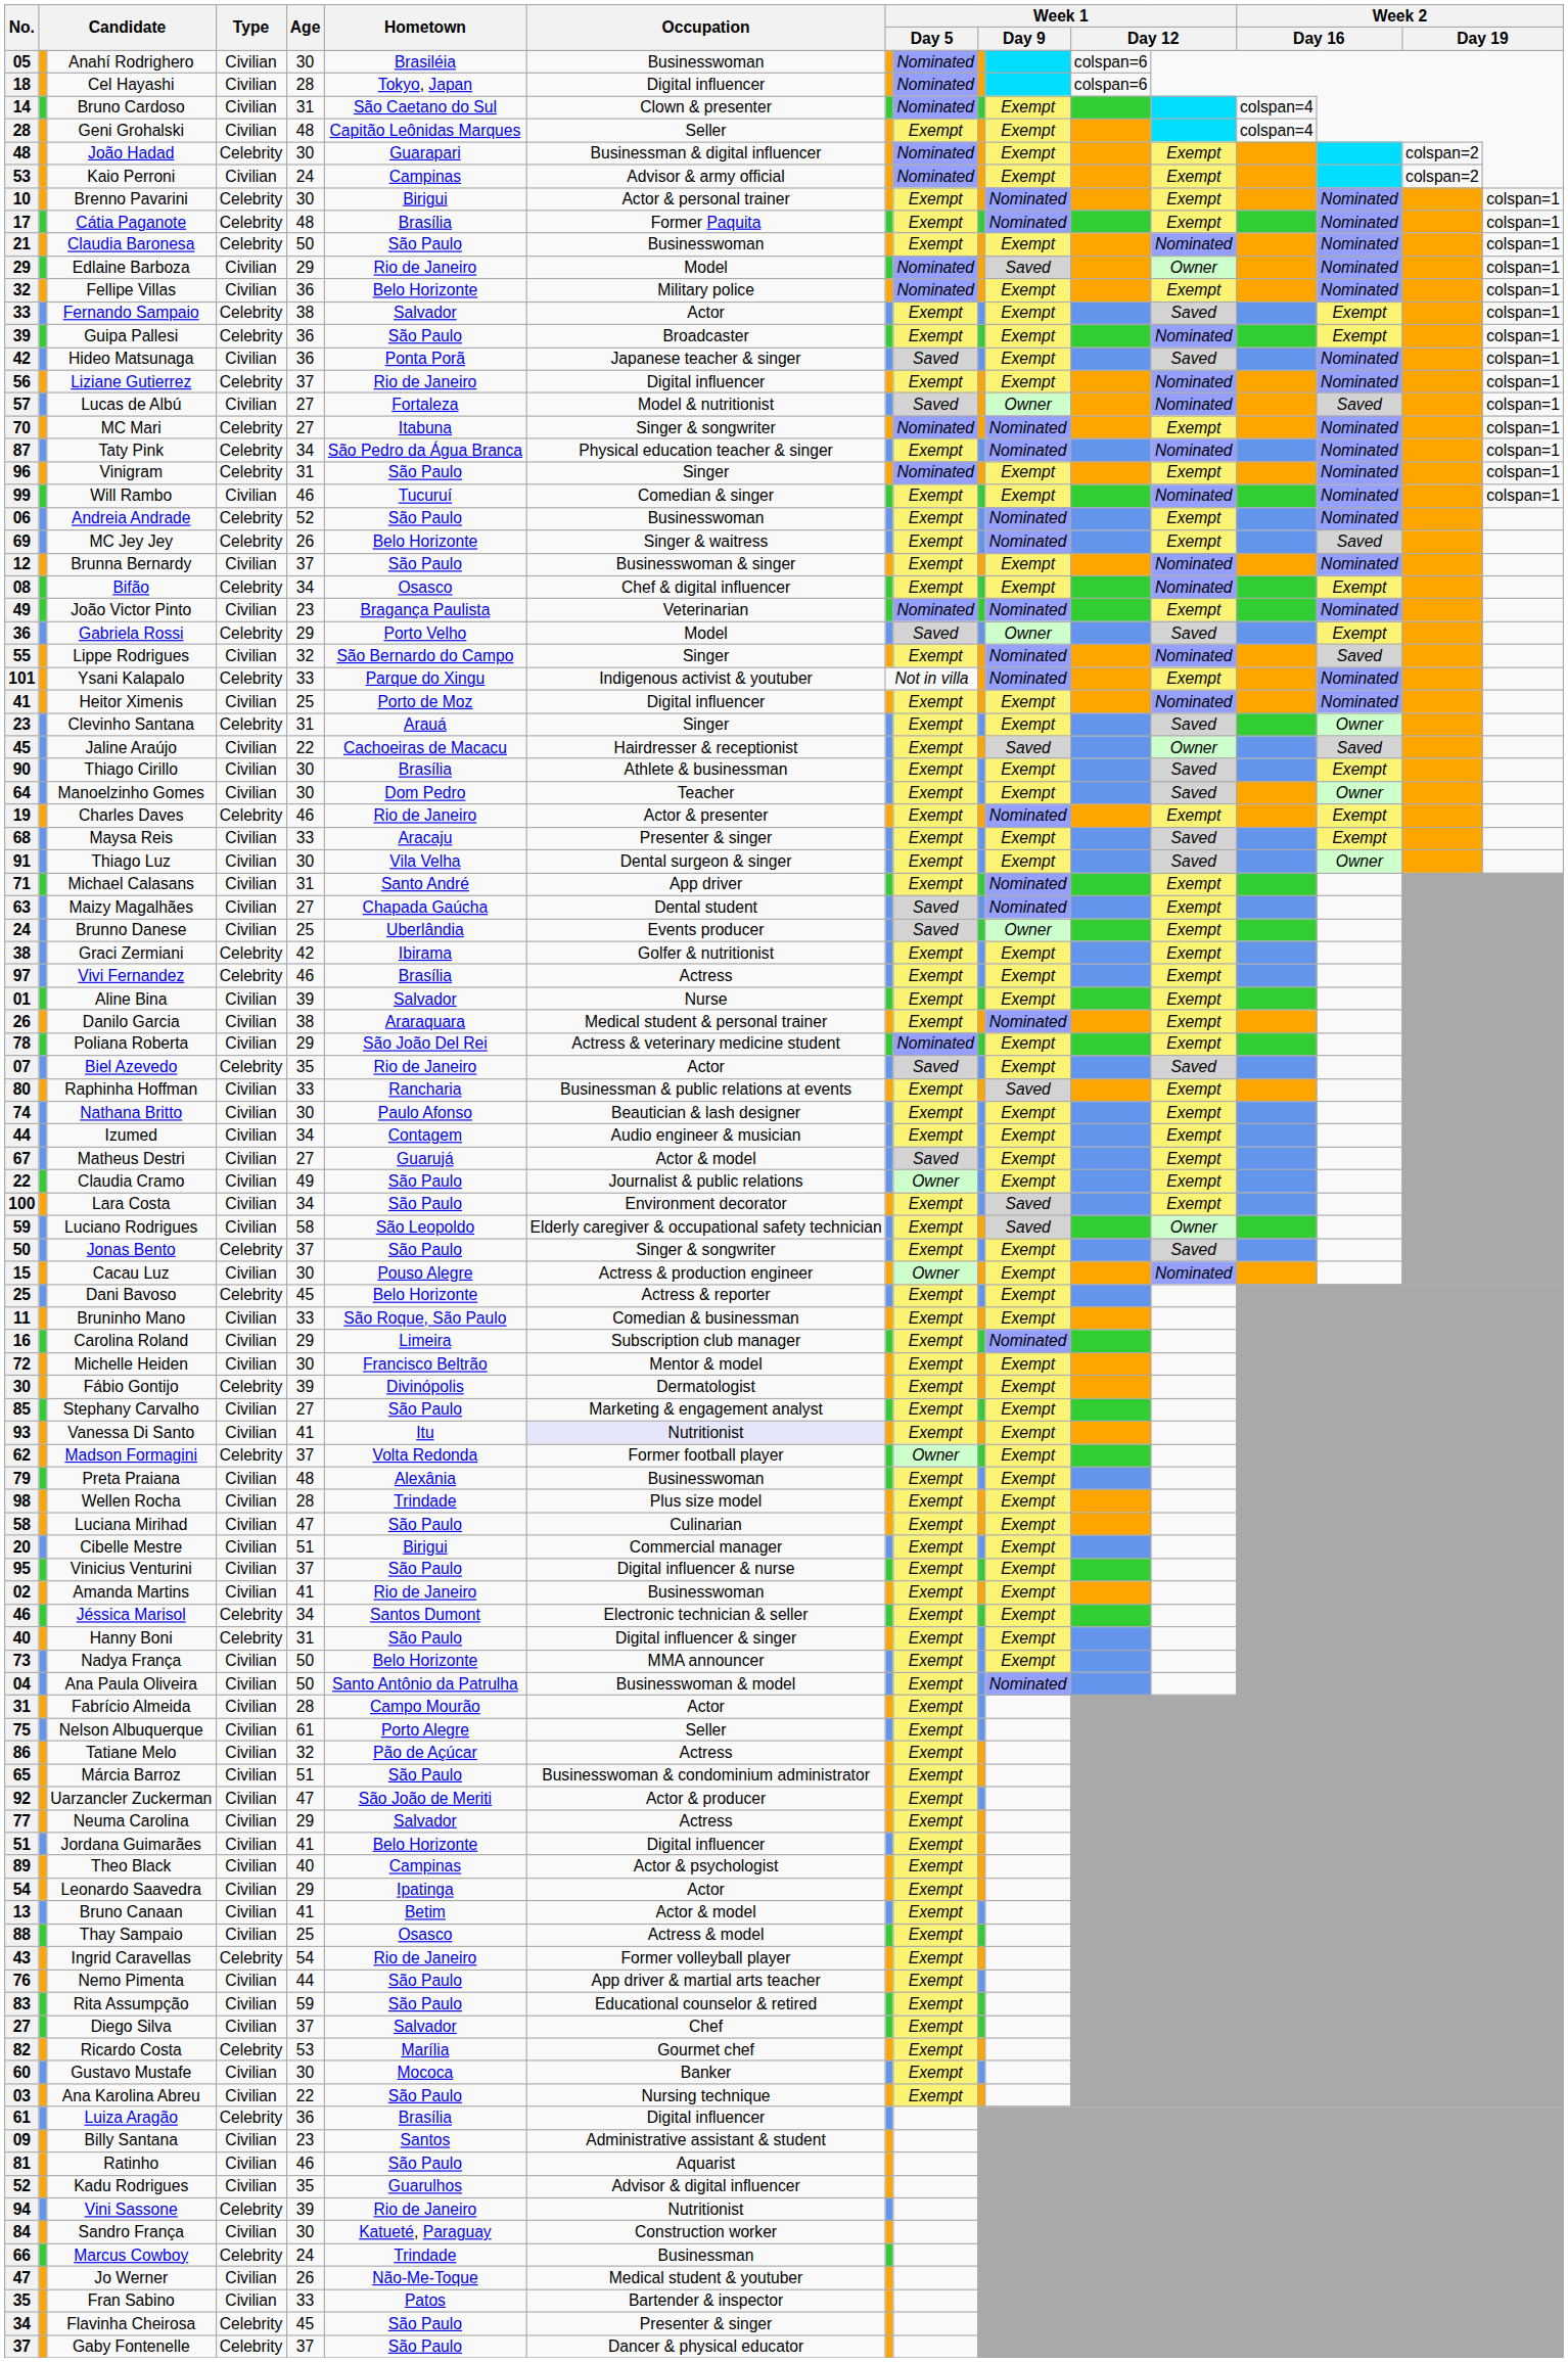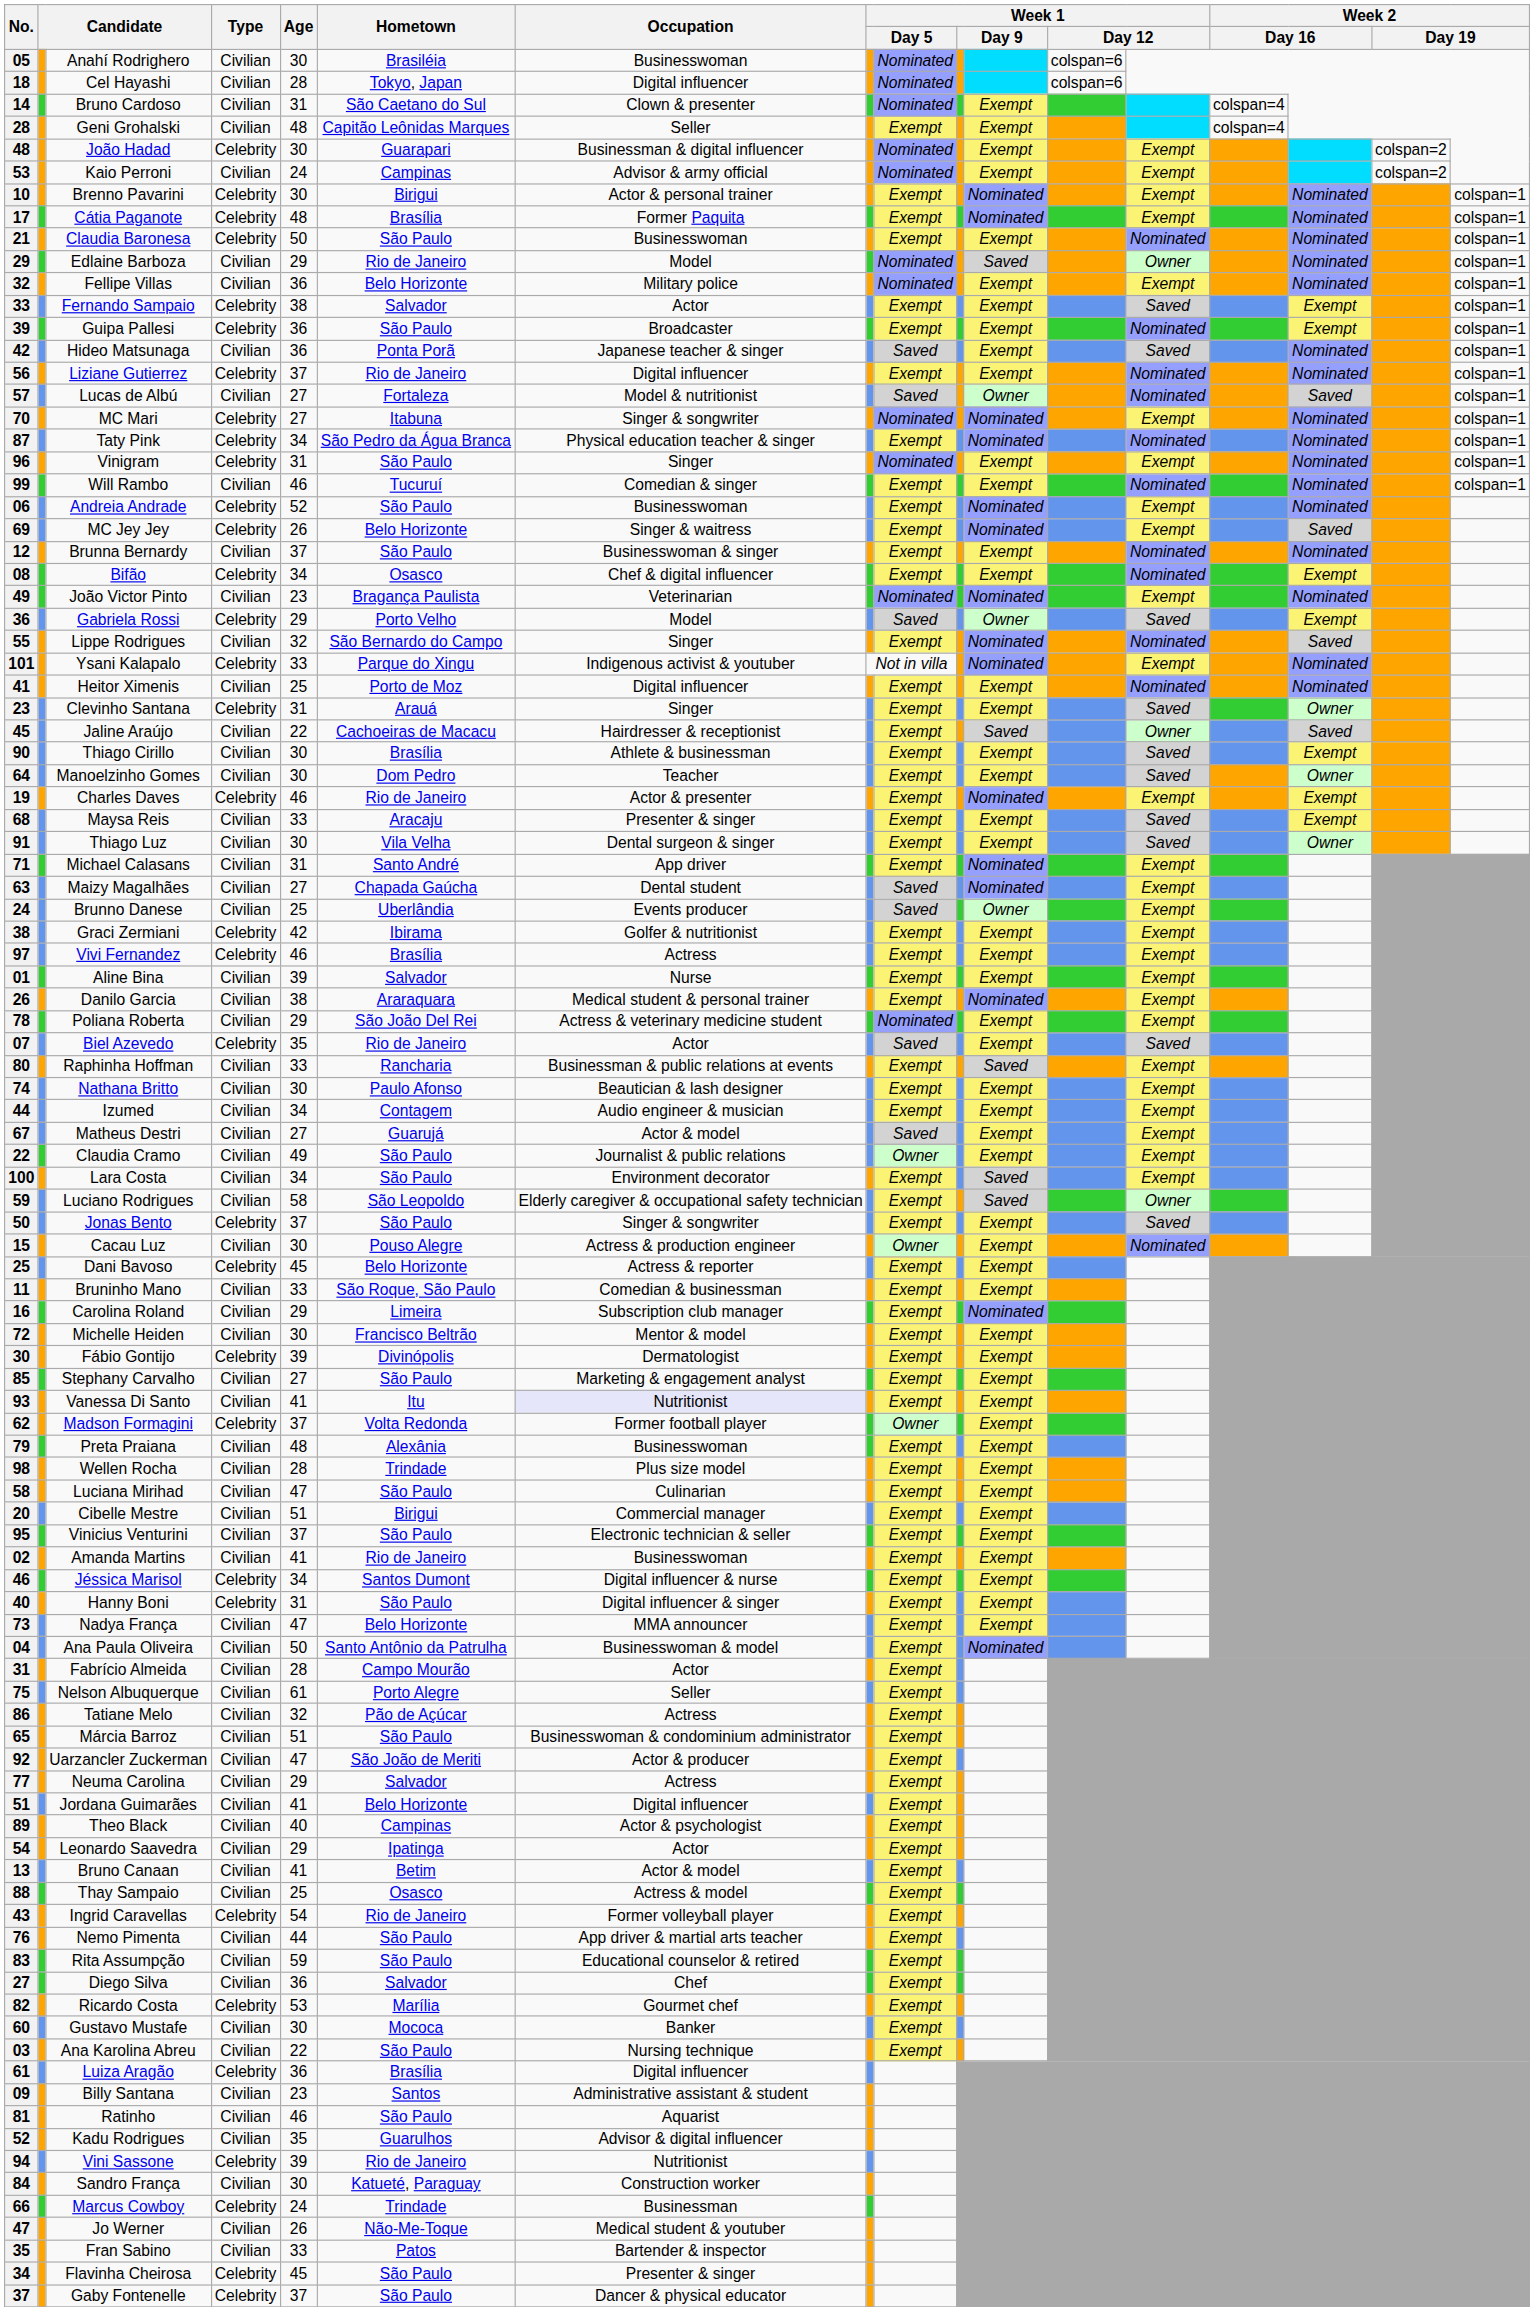Vinicius Venturini | Occupation: Digital influencer & nurse -> Electronic technician & seller
Jéssica Marisol | Occupation: Electronic technician & seller -> Digital influencer & nurse
Nadya França | Age: 50 -> 47
Diego Silva | Age: 37 -> 36
